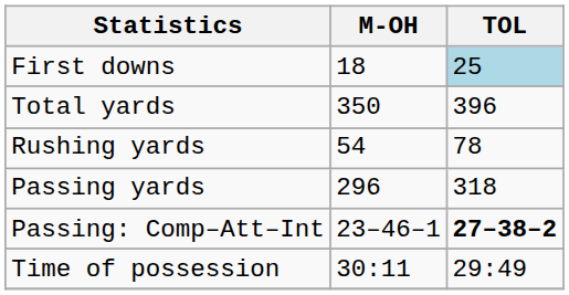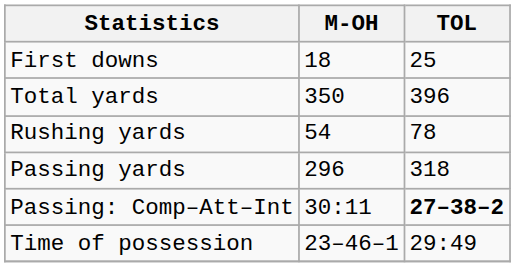First downs | TOL: lightblue background -> no background
Passing: Comp–Att–Int | M-OH: 23–46–1 -> 30:11
Time of possession | M-OH: 30:11 -> 23–46–1
